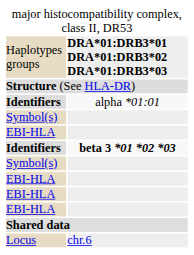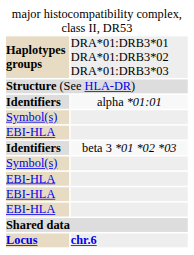Haplotypes groups | column 1: normal -> bold
Haplotypes groups | column 2: bold -> normal
Identifiers / beta 3 *01 *02 *03 | column 2: bold -> normal
Locus | column 1: normal -> bold
Locus | column 2: normal -> bold
